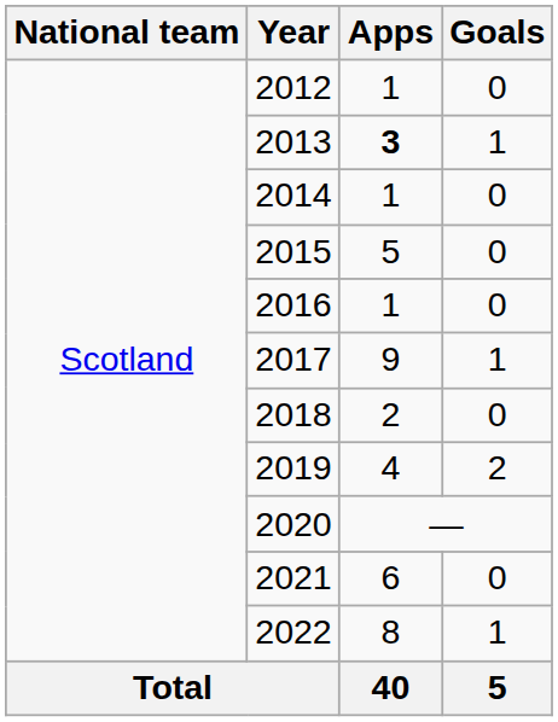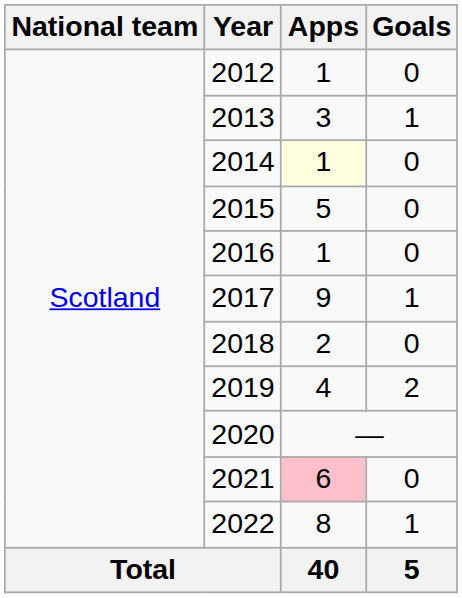2013 | Apps: bold -> normal
2014 | Apps: no background -> lightyellow background
2021 | Apps: no background -> pink background
